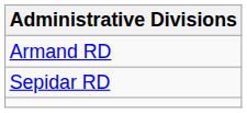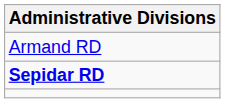row 3 | column 1: normal -> bold
